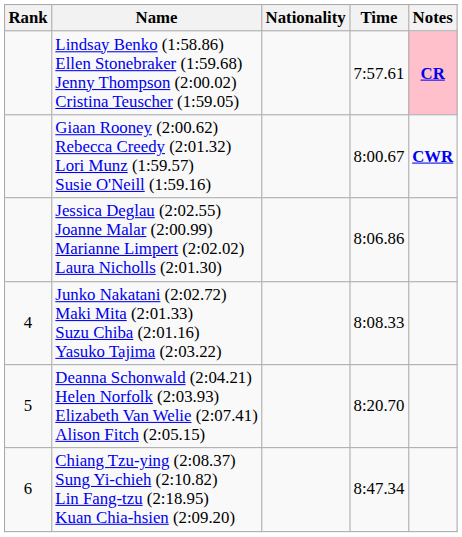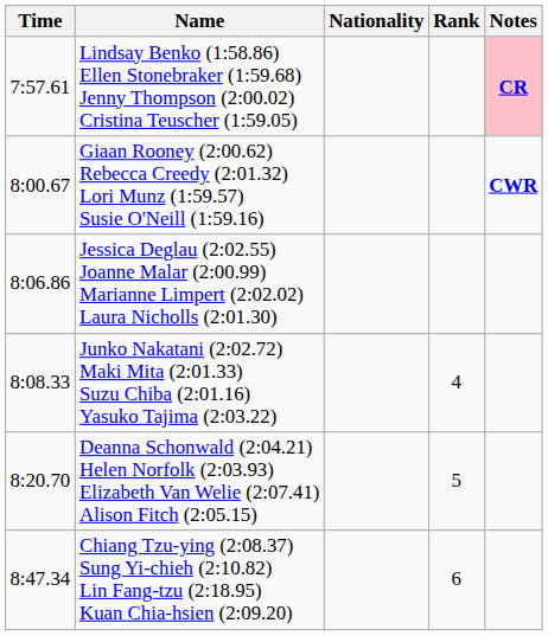columns swapped: Rank <-> Time
